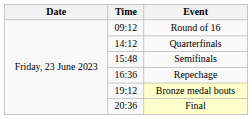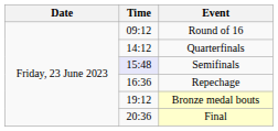Semifinals | Time: no background -> lavender background
